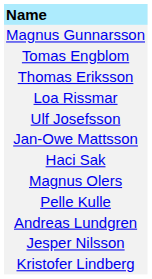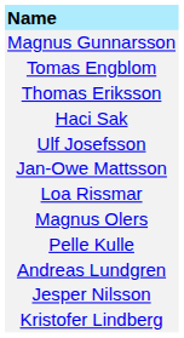row 5 | column 1: Loa Rissmar -> Haci Sak
row 8 | column 1: Haci Sak -> Loa Rissmar
